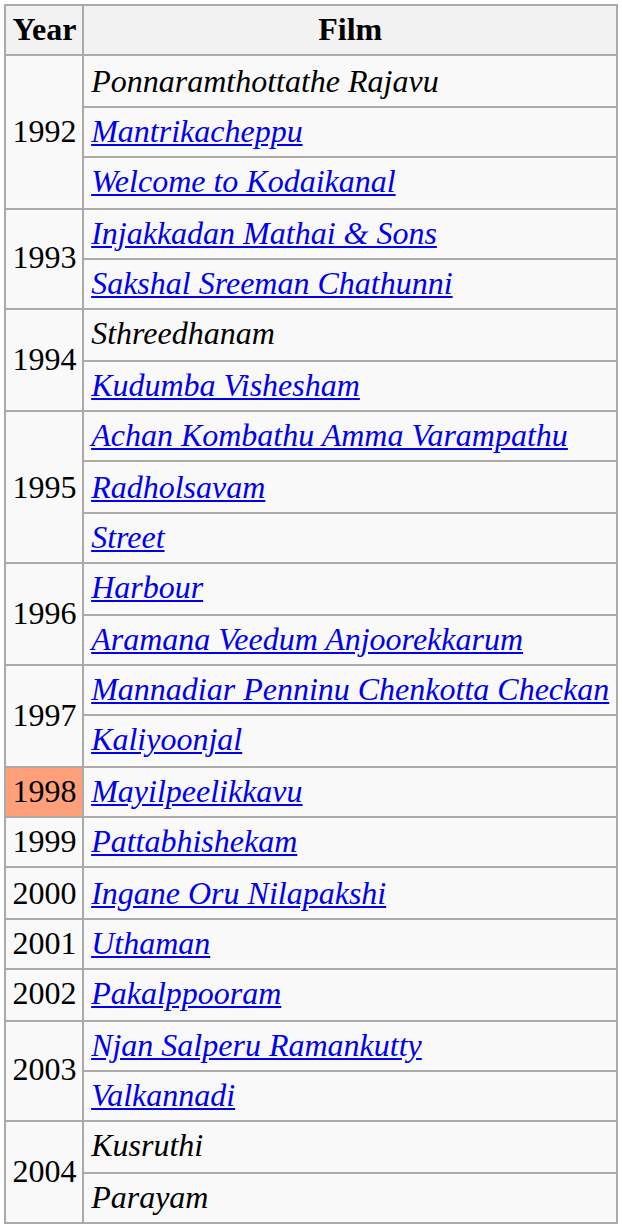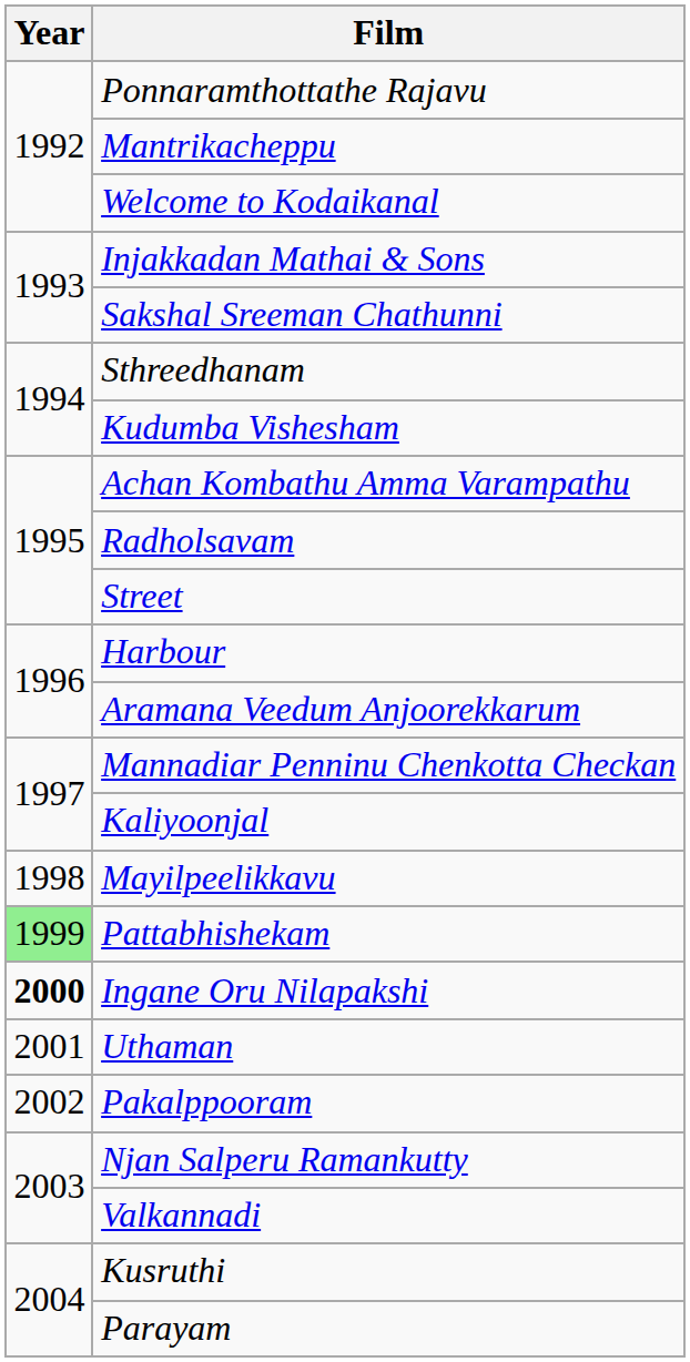Mayilpeelikkavu | Year: lightsalmon background -> no background
Pattabhishekam | Year: no background -> lightgreen background
Ingane Oru Nilapakshi | Year: normal -> bold
